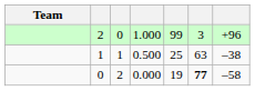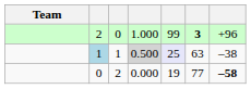row 2 | column 6: normal -> bold
row 3 | column 2: no background -> lightblue background
row 3 | column 4: no background -> lightgrey background
row 3 | column 5: no background -> lavender background
row 4 | column 6: bold -> normal
row 4 | column 7: normal -> bold
